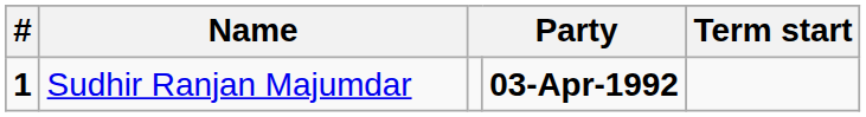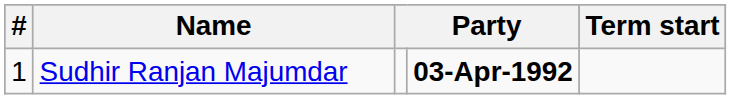Sudhir Ranjan Majumdar | #: bold -> normal
